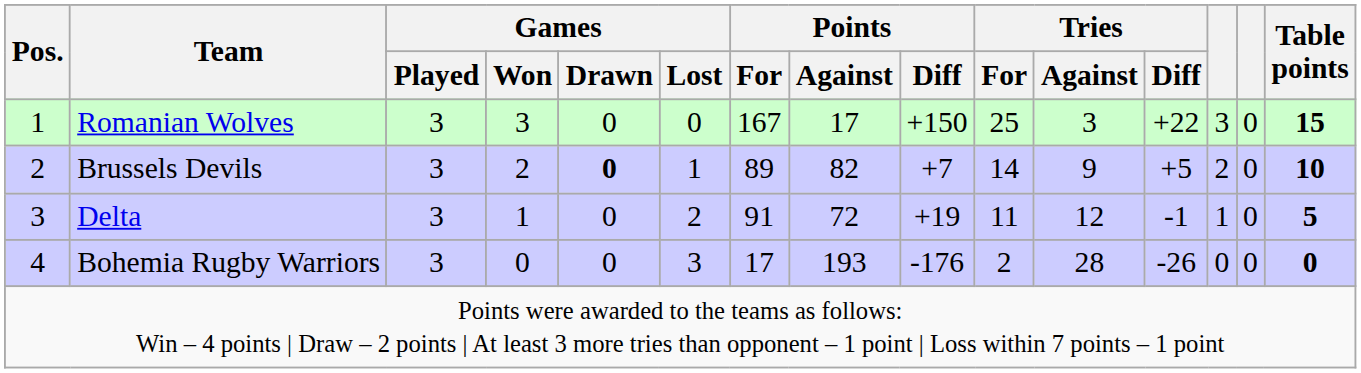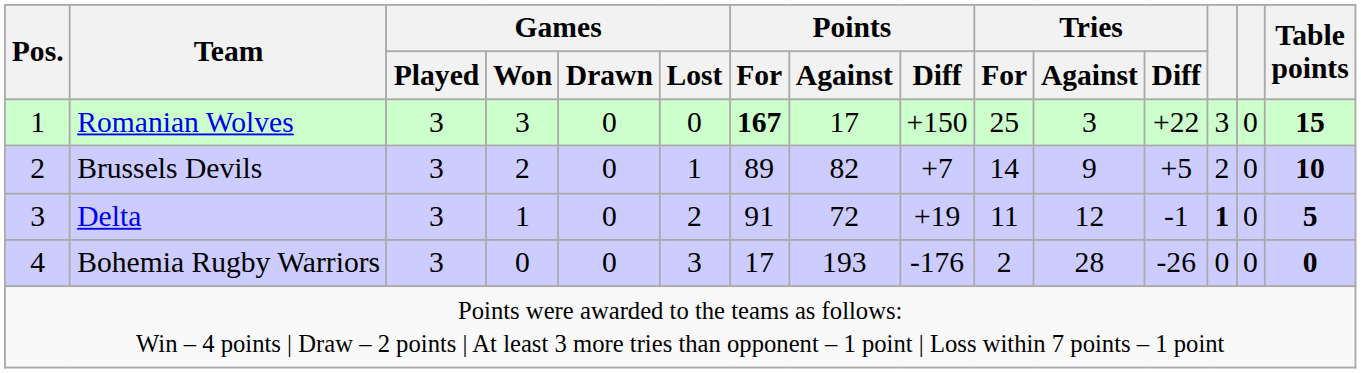Romanian Wolves | Points / For: normal -> bold
Brussels Devils | Games / Drawn: bold -> normal
Delta | column 13: normal -> bold
